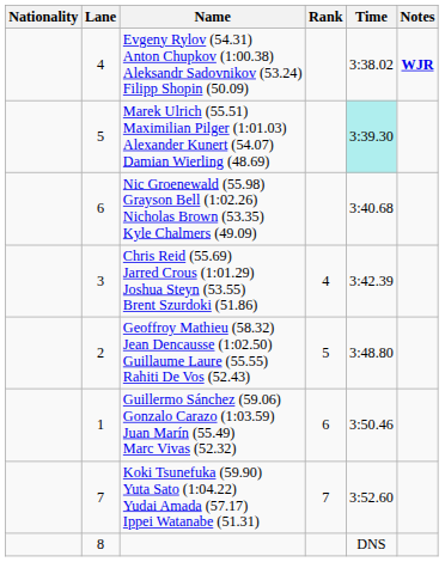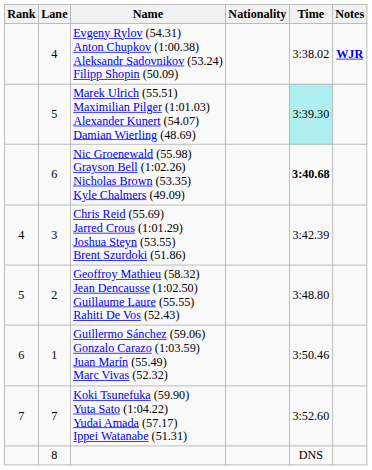columns swapped: Rank <-> Nationality
row 4 | Time: normal -> bold
